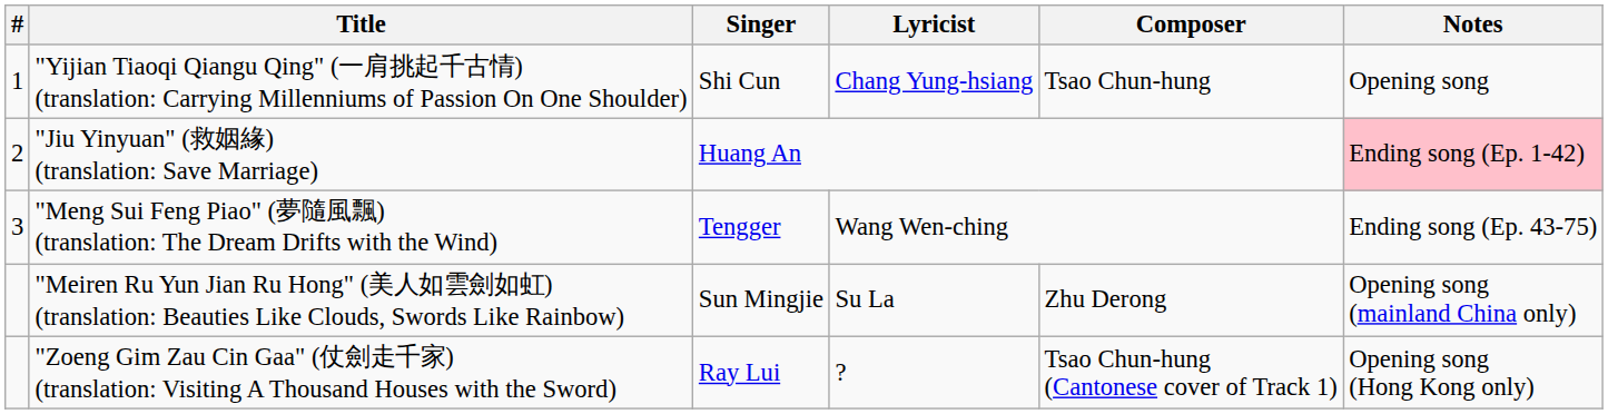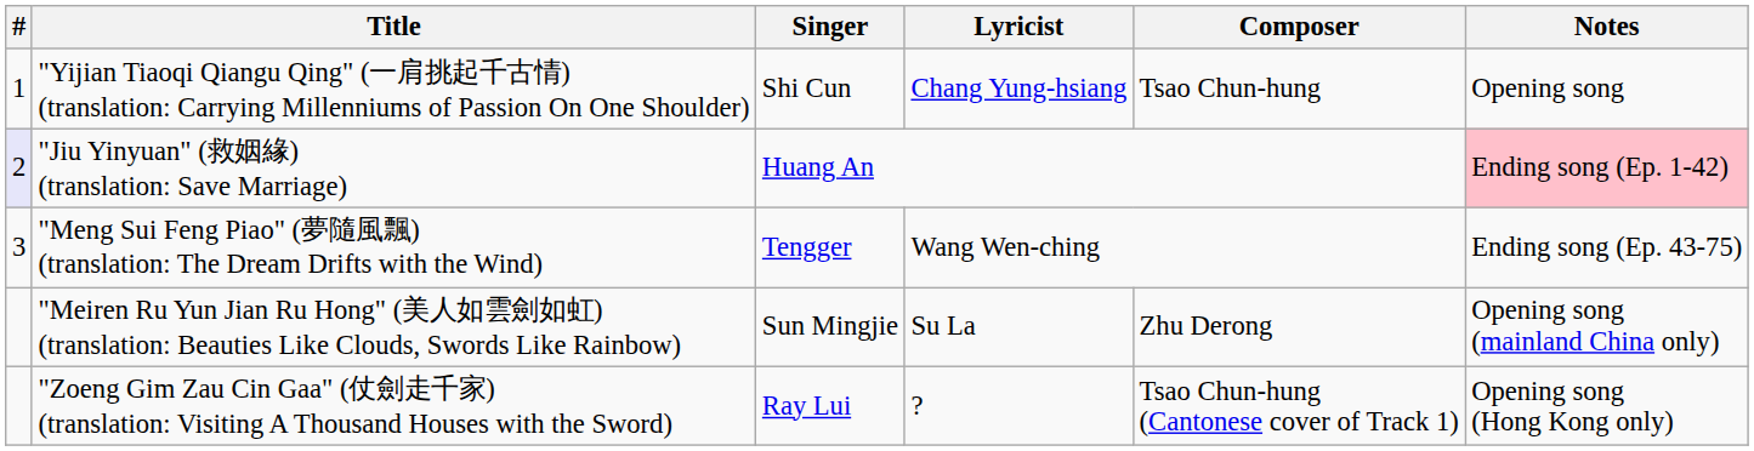"Jiu Yinyuan" (救姻緣) (translation: Save Marriage) | #: no background -> lavender background
